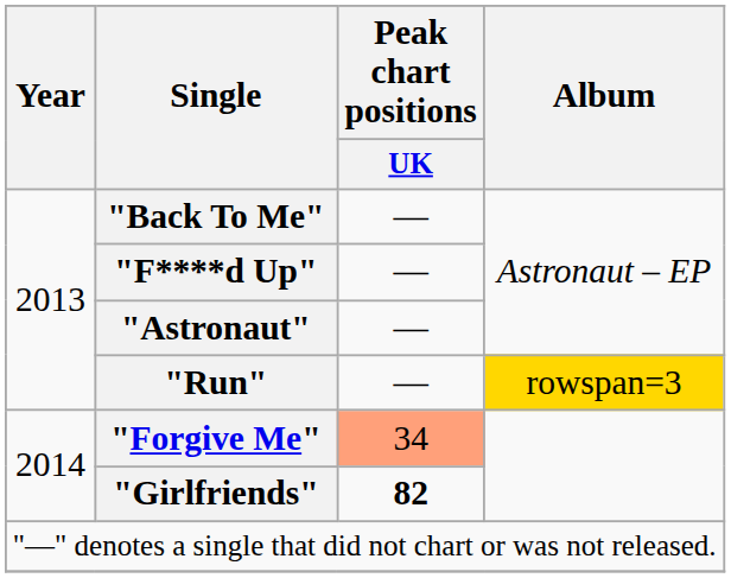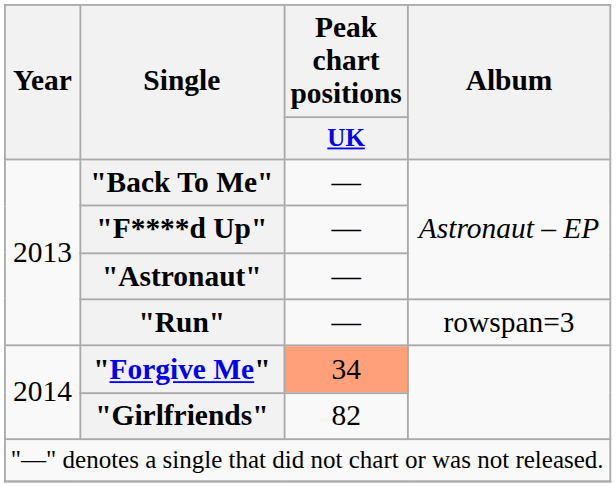"Run" | Album: gold background -> no background
"Girlfriends" | Peak chart positions / UK: bold -> normal
